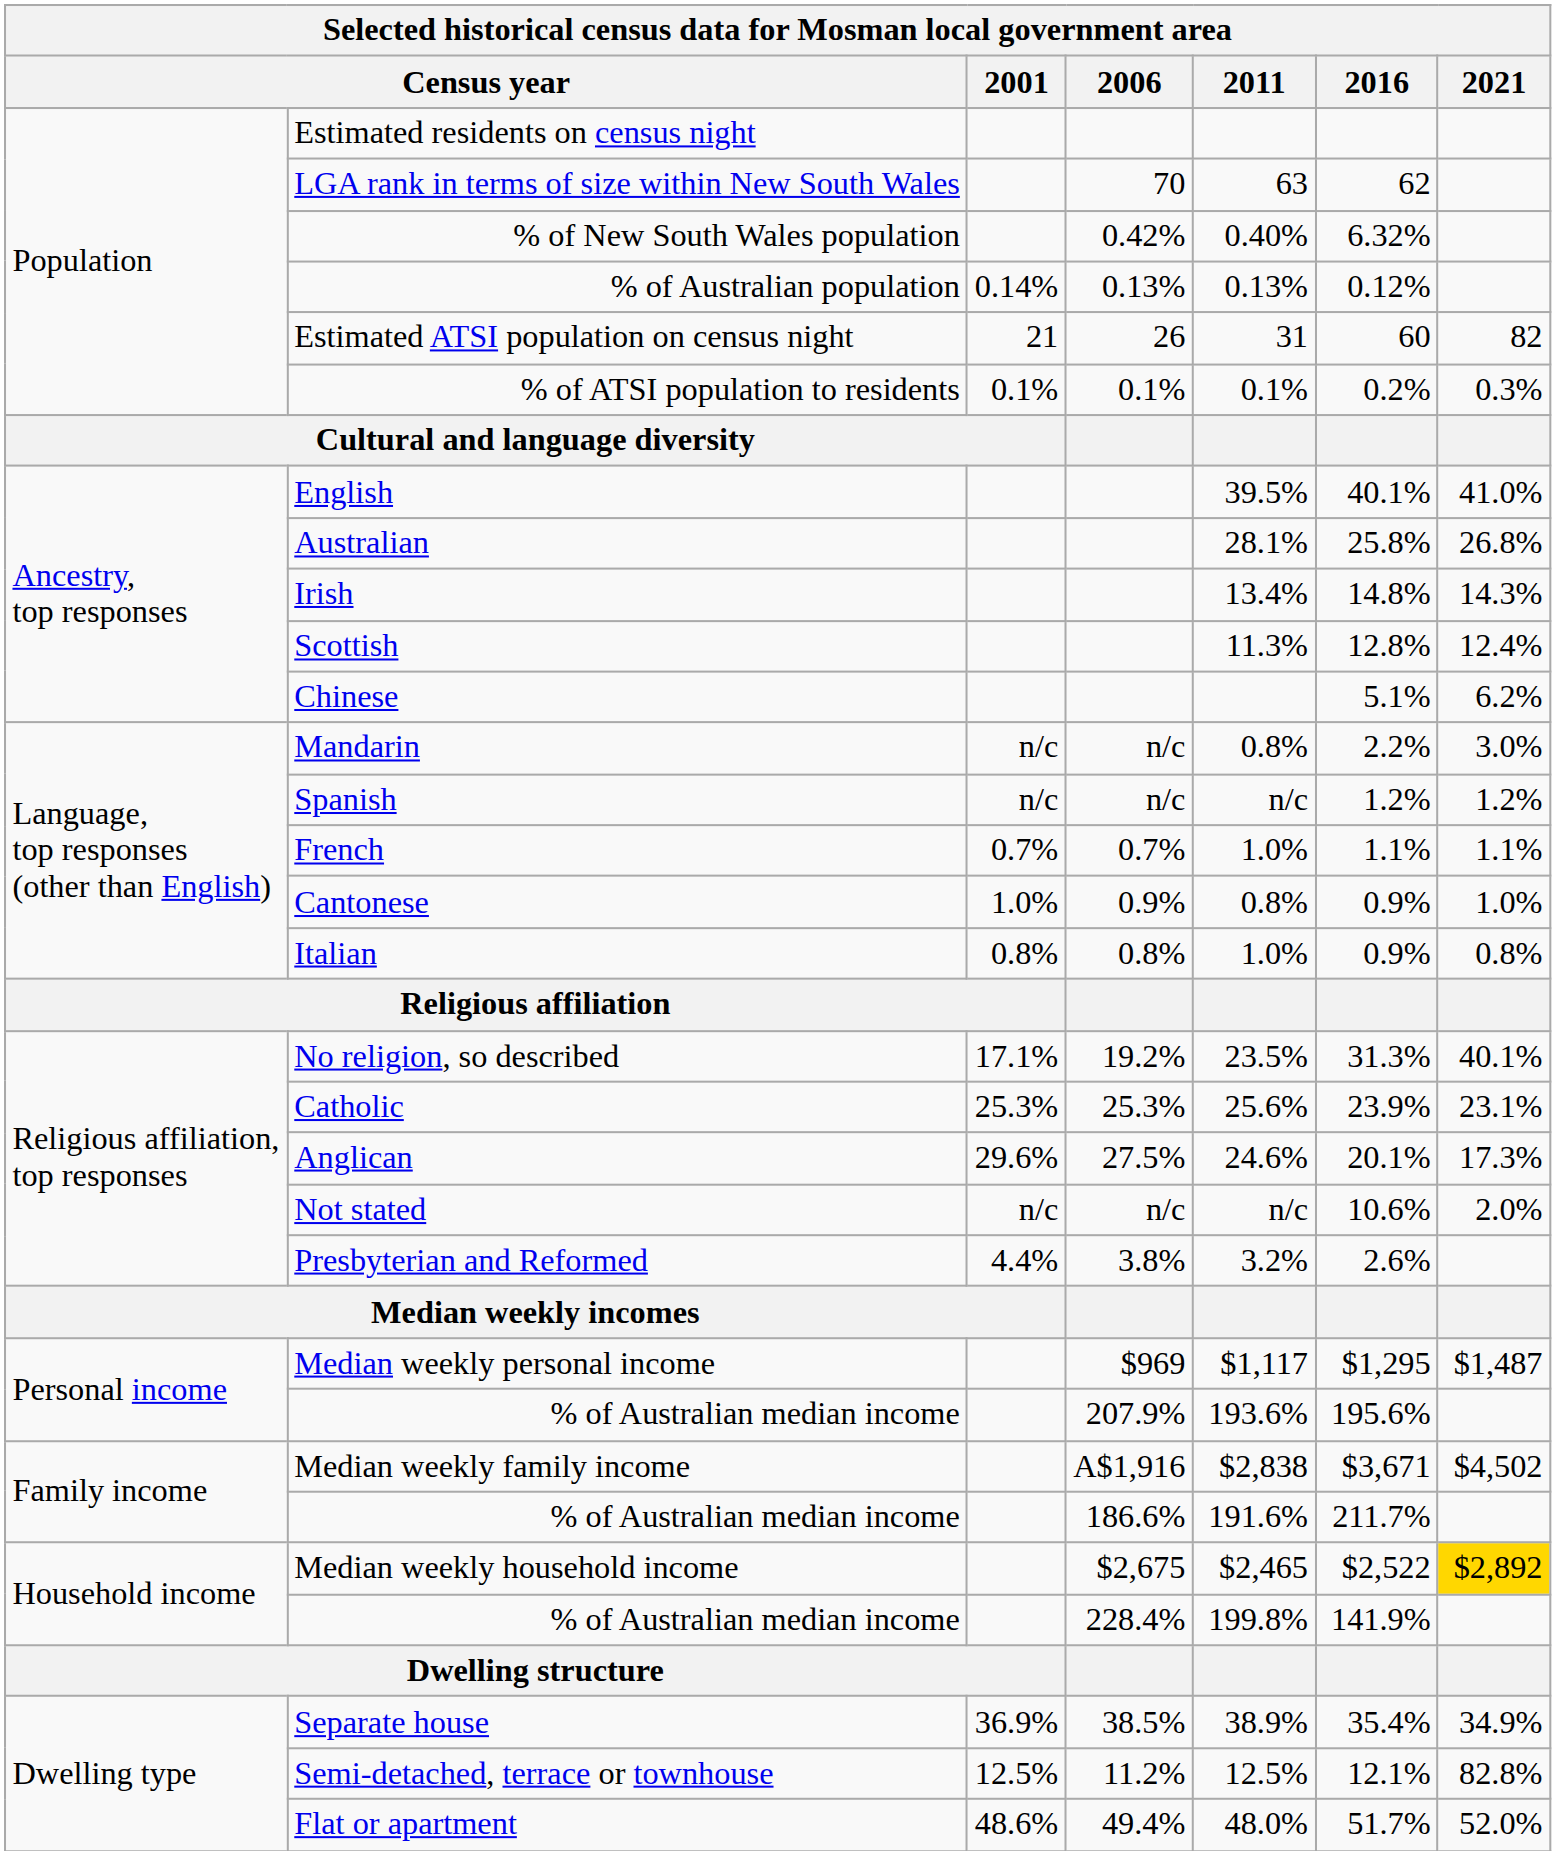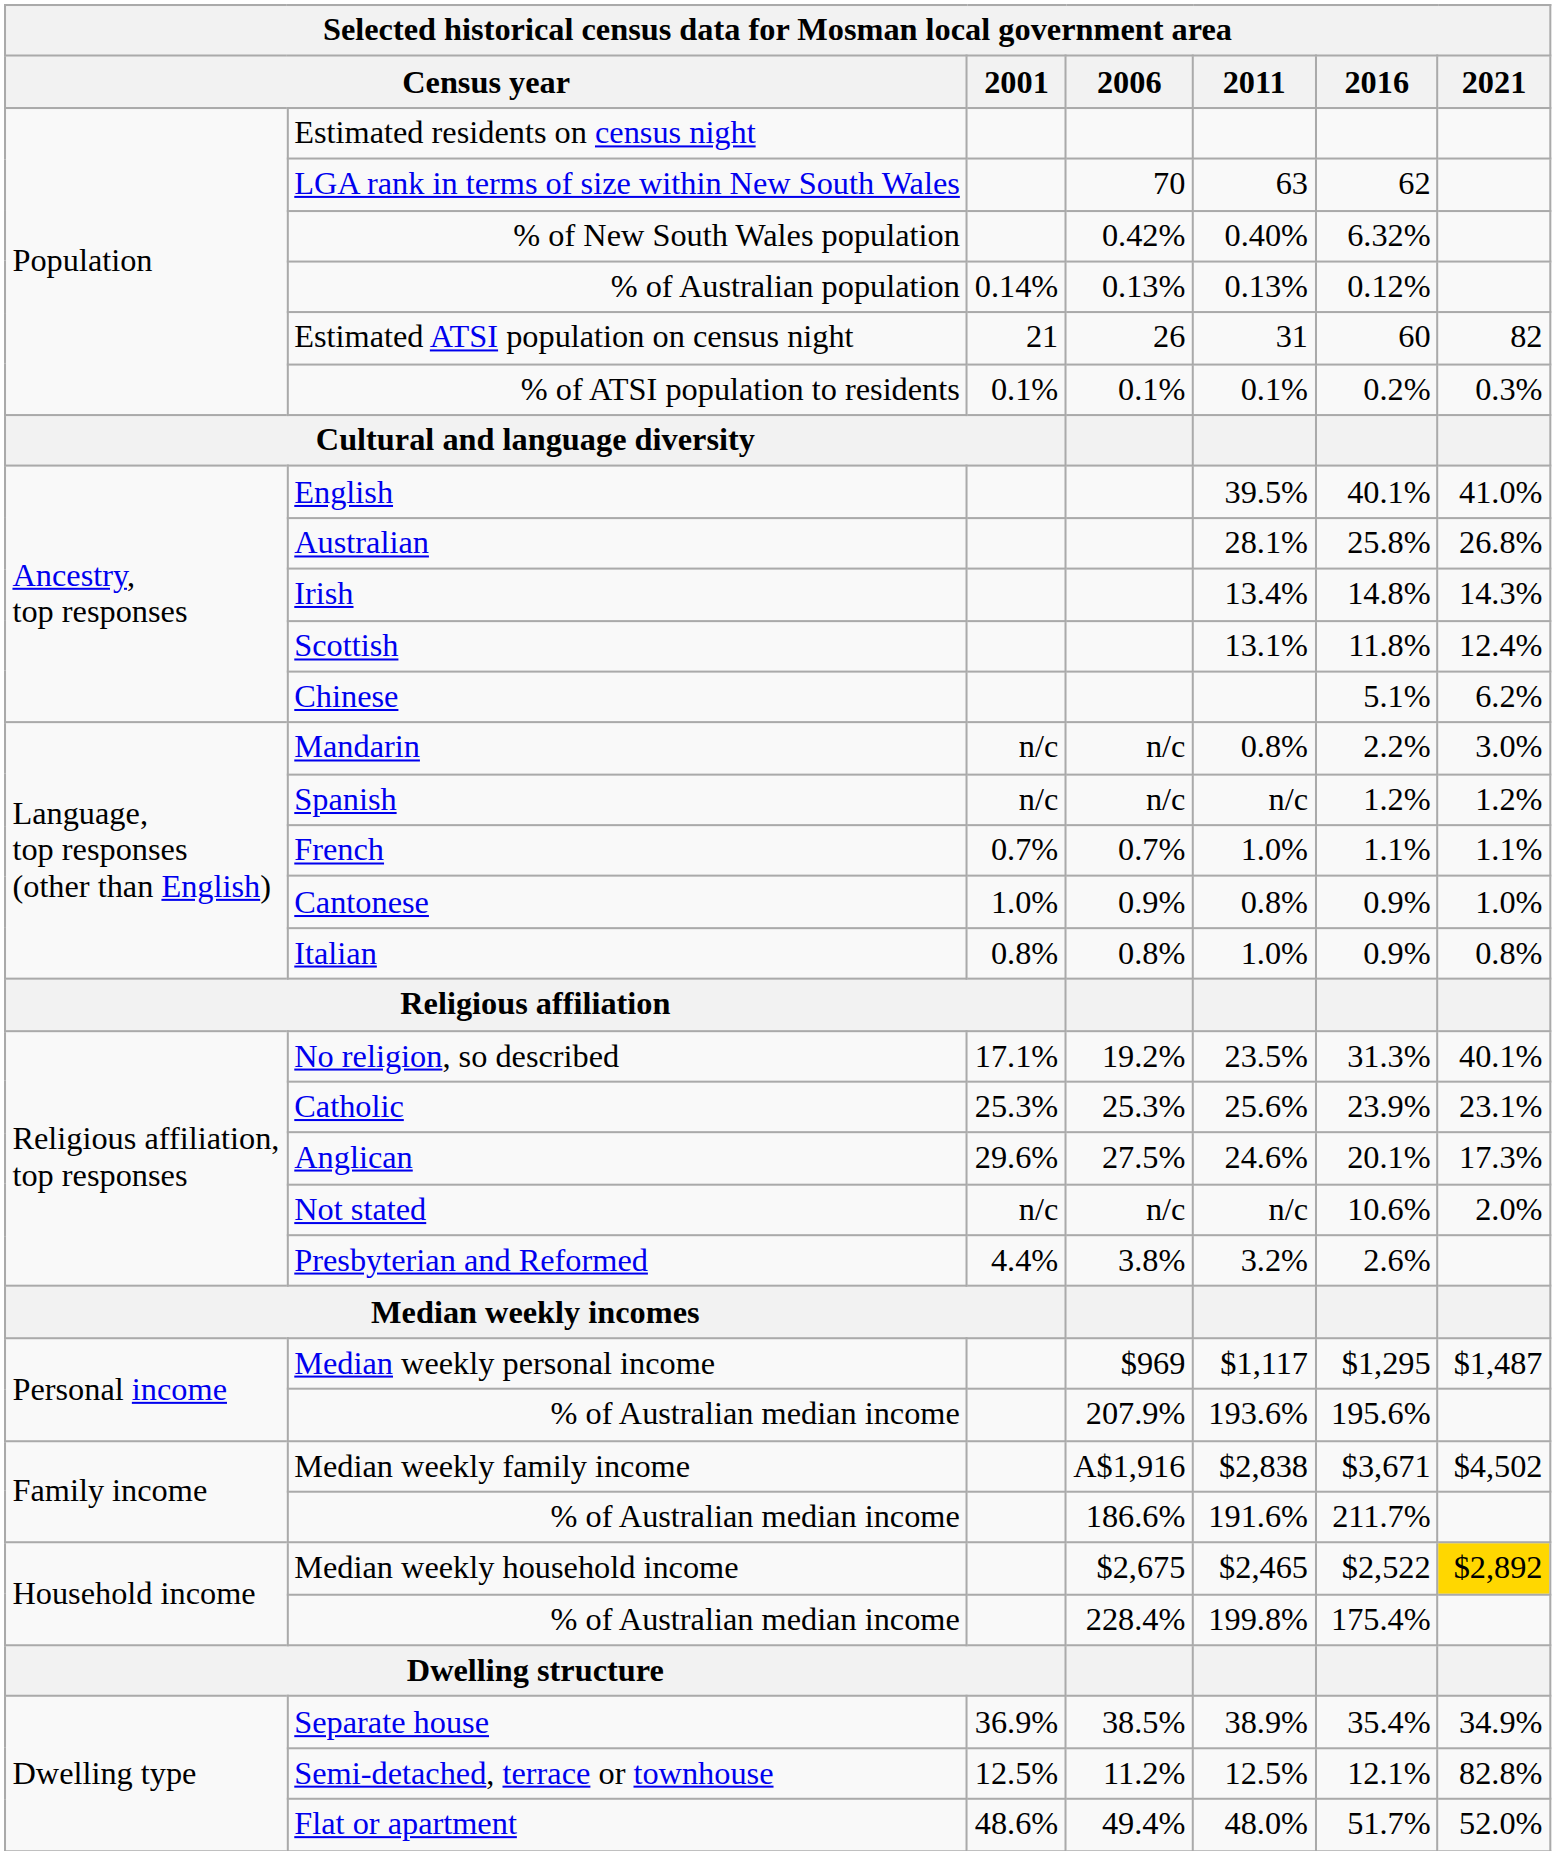Scottish | 2011: 11.3% -> 13.1%
Scottish | 2016: 12.8% -> 11.8%
Household income / % of Australian median income | 2016: 141.9% -> 175.4%
